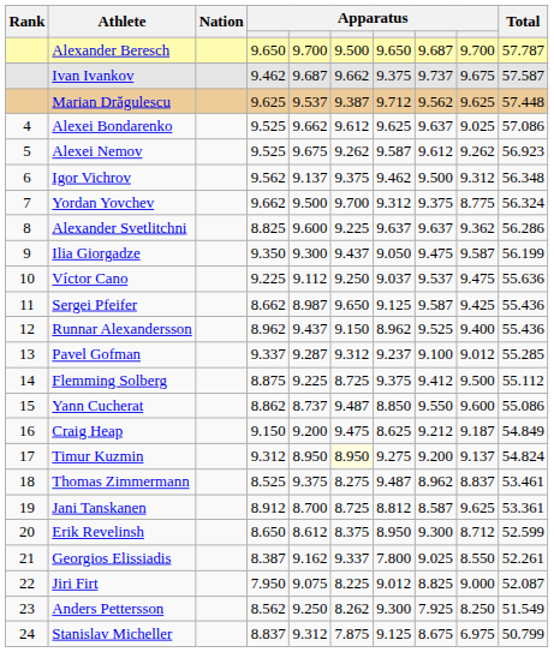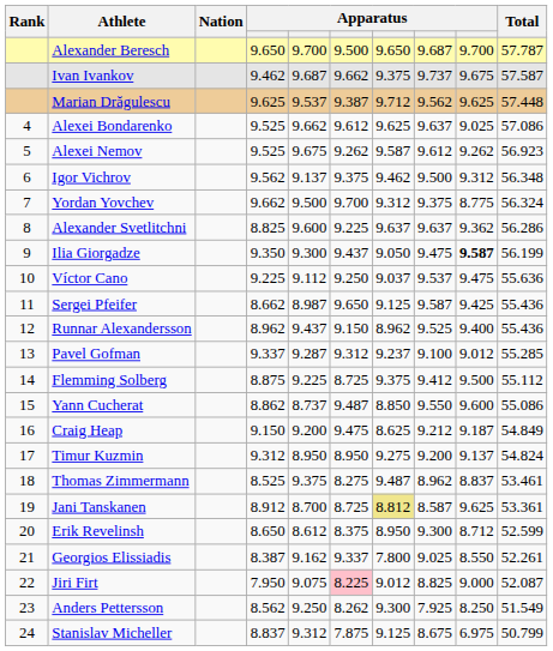Ilia Giorgadze | column 9: normal -> bold
Timur Kuzmin | column 6: lightyellow background -> no background
Jani Tanskanen | column 7: no background -> khaki background
Jiri Firt | column 6: no background -> pink background
